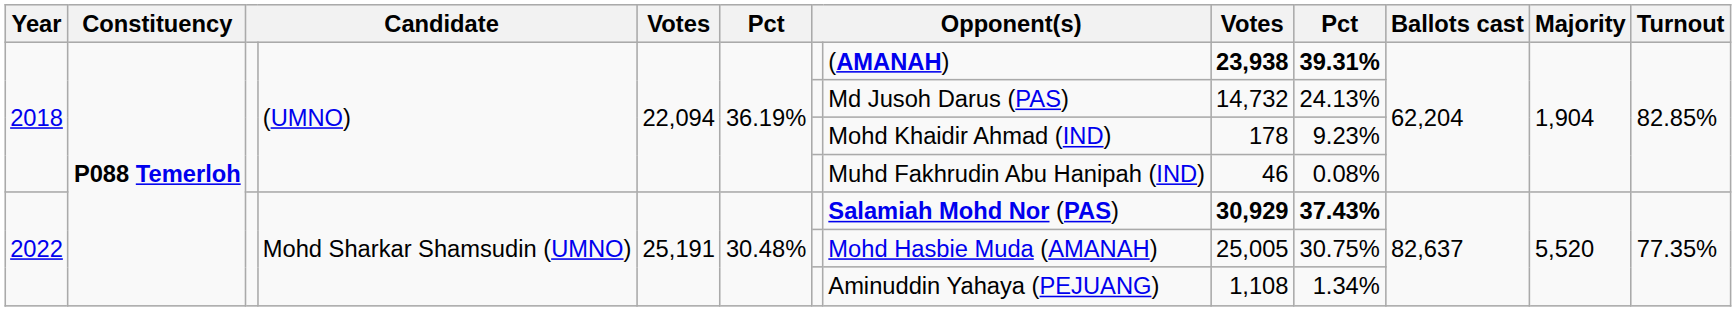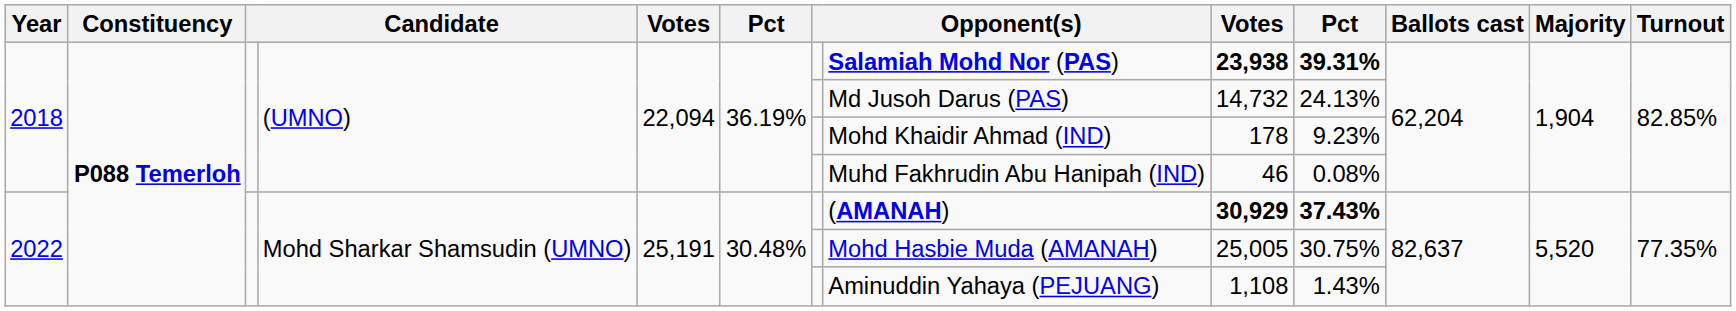row 2 | column 8: (AMANAH) -> Salamiah Mohd Nor (PAS)
row 6 | column 8: Salamiah Mohd Nor (PAS) -> (AMANAH)
row 8 | column 10: 1.34% -> 1.43%
